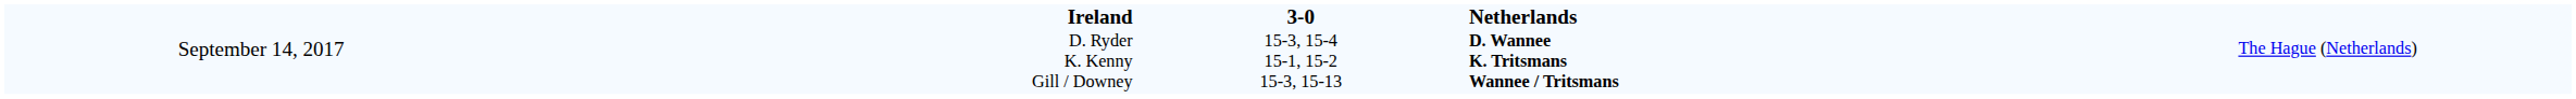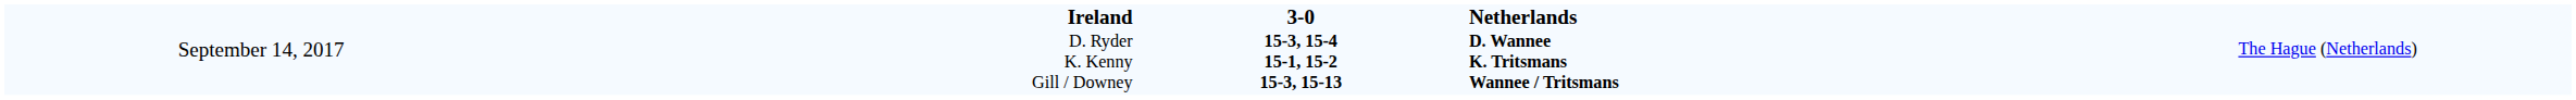D. Ryder K. Kenny Gill / Downey | column 3: normal -> bold
